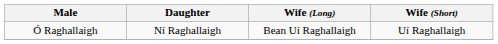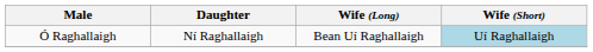Ó Raghallaigh | Wife (Short): no background -> lightblue background
